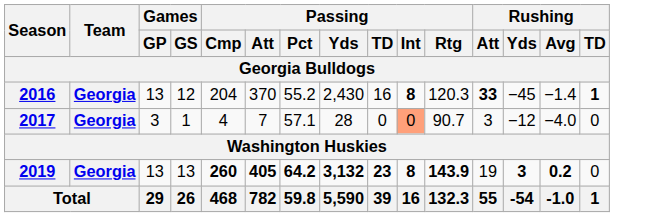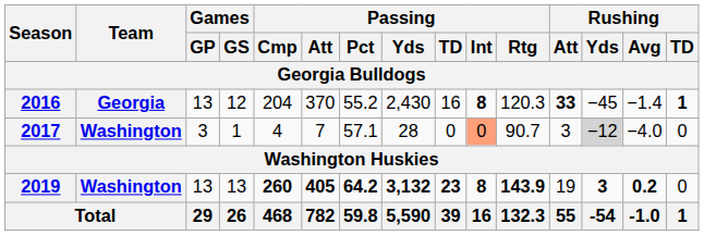2017 | Team: Georgia -> Washington
2017 | Rushing / Yds: no background -> lightgrey background
2019 | Team: Georgia -> Washington
